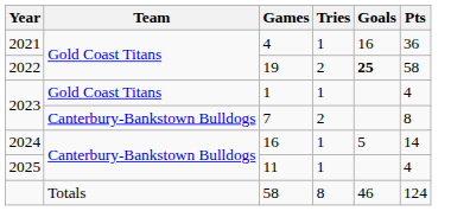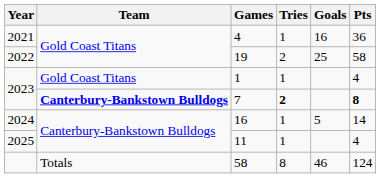19 | Goals: bold -> normal
7 | Team: normal -> bold
7 | Tries: normal -> bold
7 | Pts: normal -> bold
